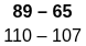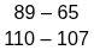89 – 65 | column 1: bold -> normal
